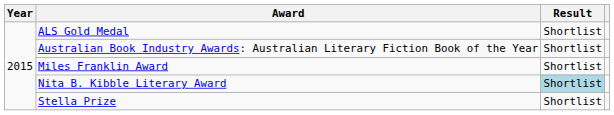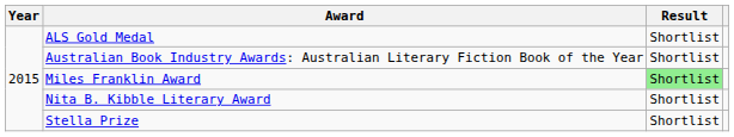Miles Franklin Award | Result: no background -> lightgreen background
Nita B. Kibble Literary Award | Result: lightblue background -> no background
